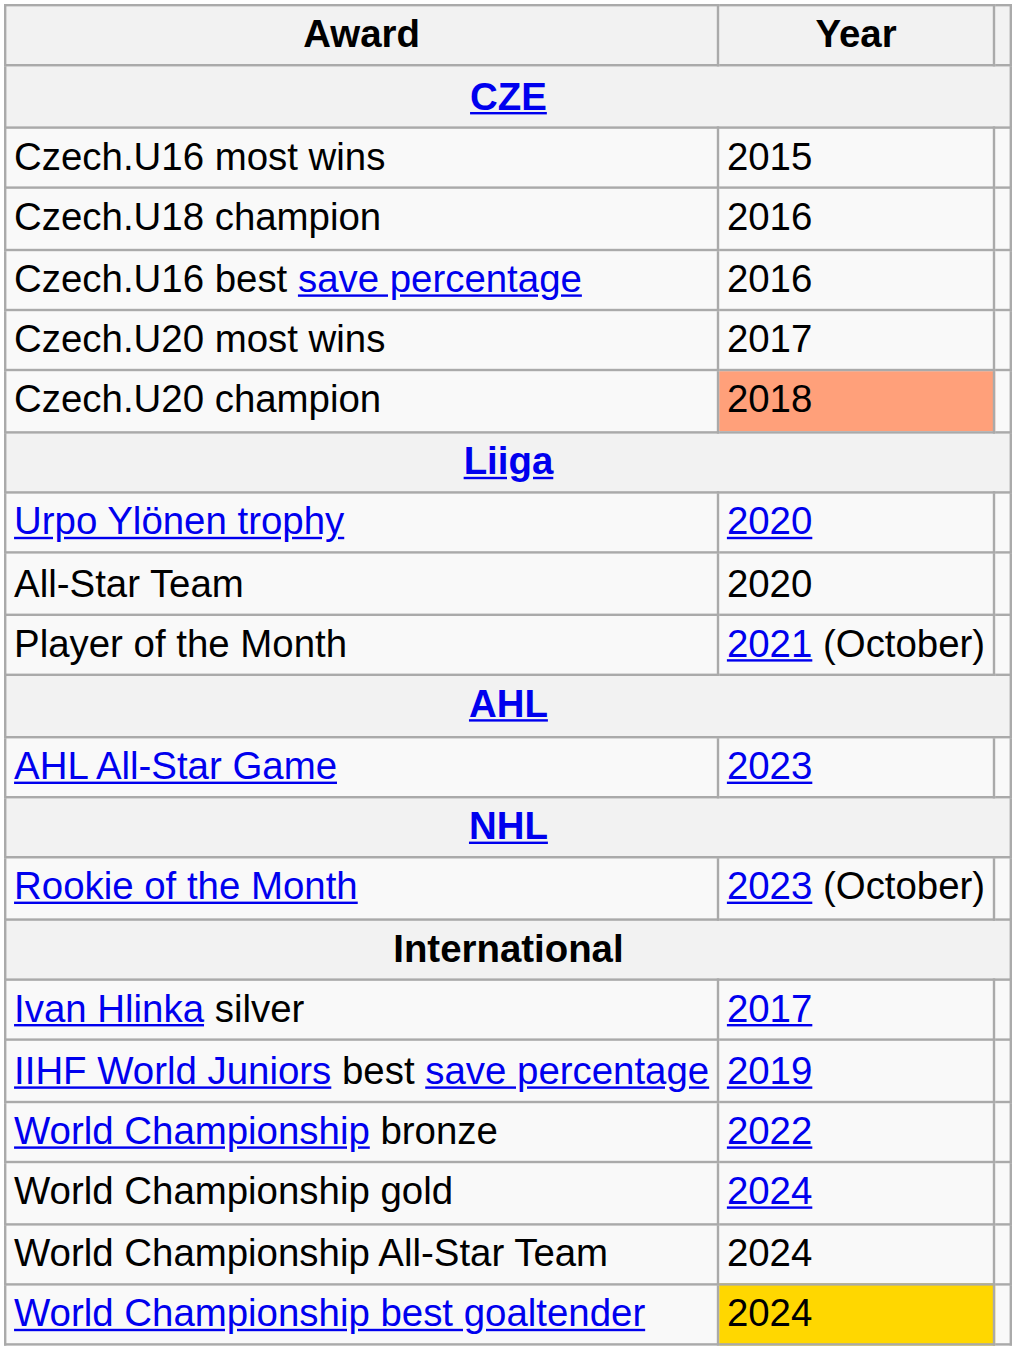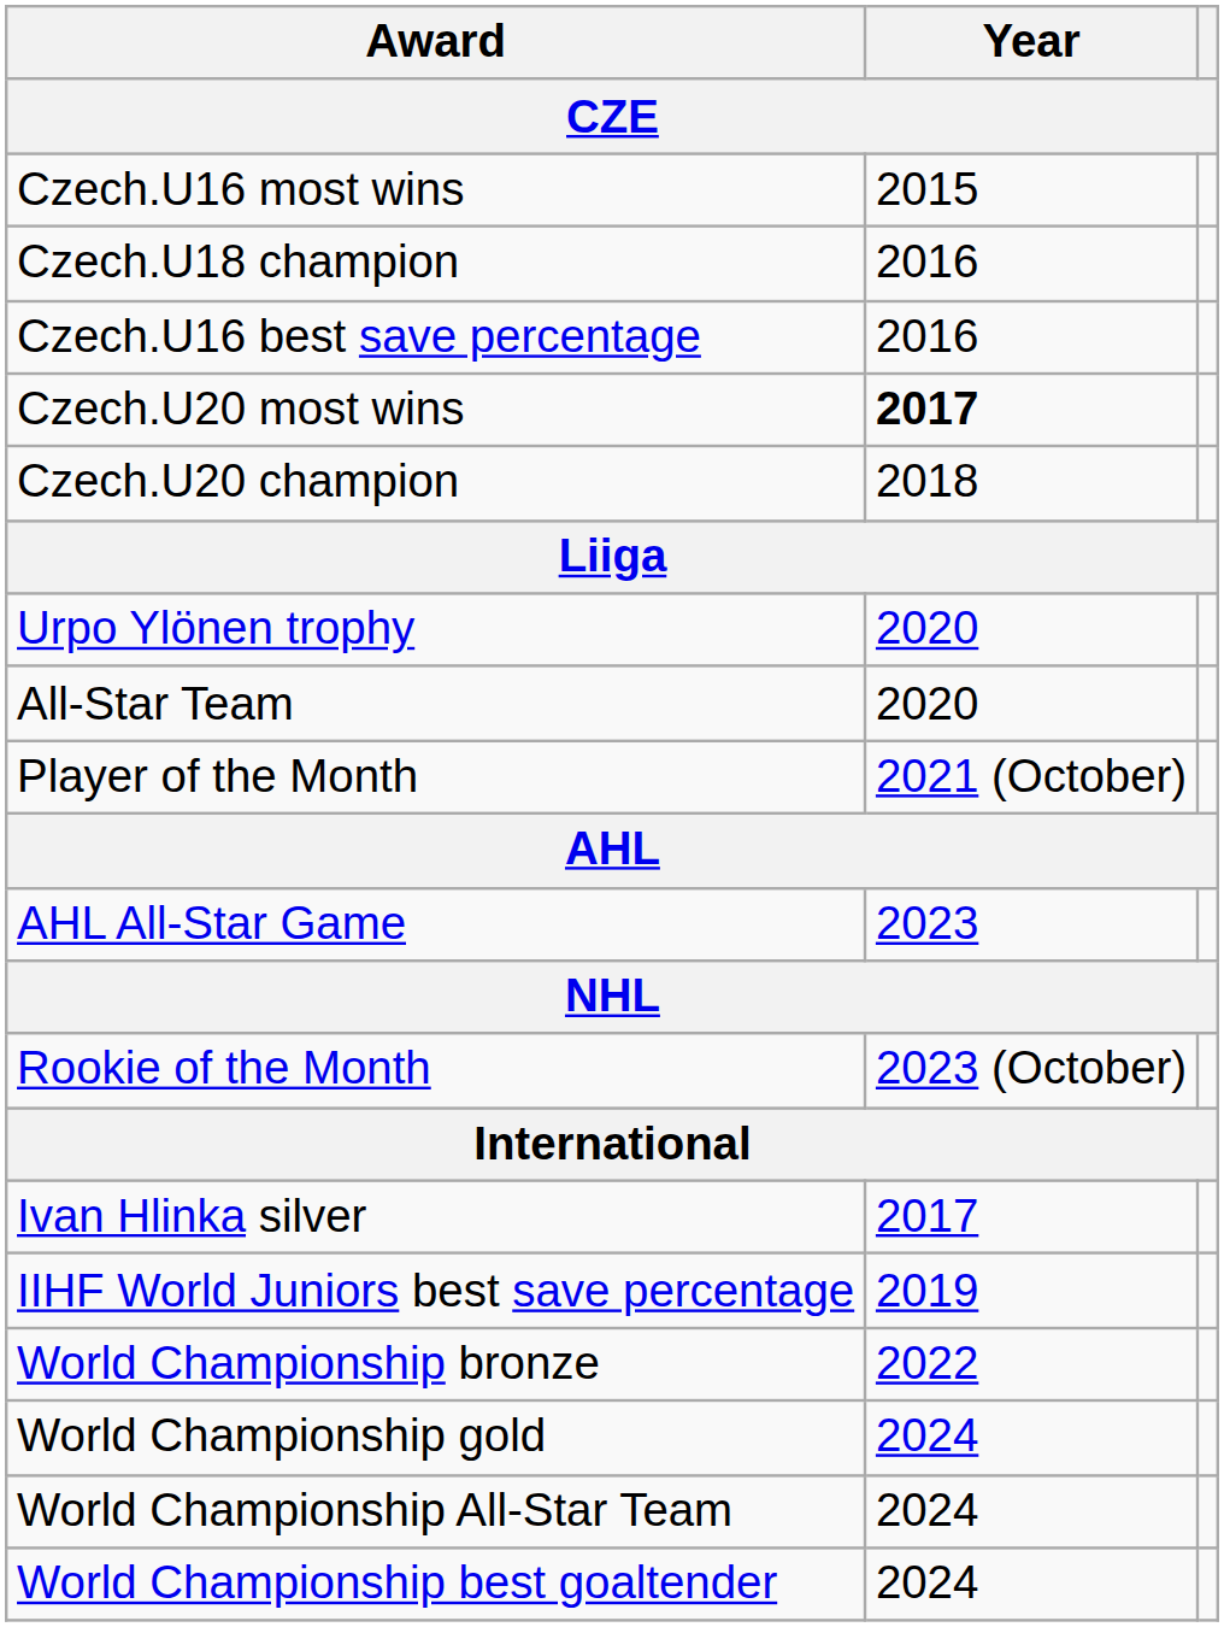Czech.U20 most wins | Year: normal -> bold
Czech.U20 champion | Year: lightsalmon background -> no background
World Championship best goaltender | Year: gold background -> no background
